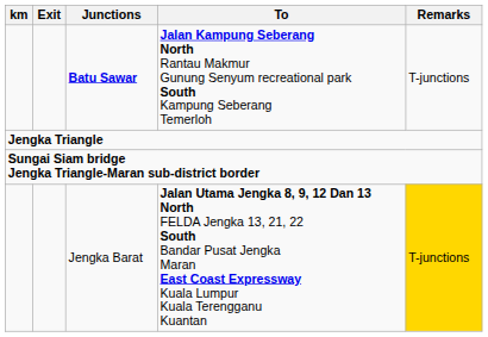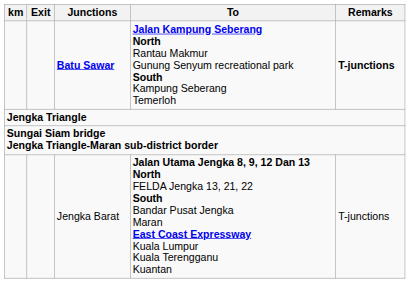Batu Sawar | Remarks: normal -> bold
Jengka Barat | Remarks: gold background -> no background
